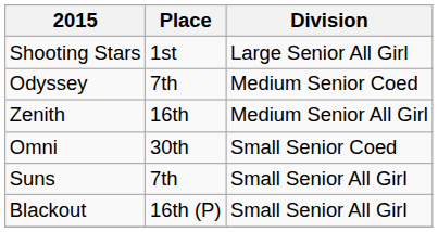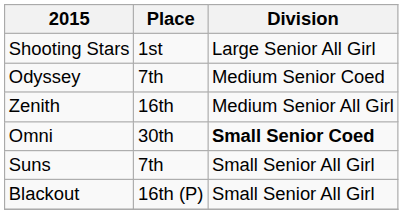Omni | Division: normal -> bold
